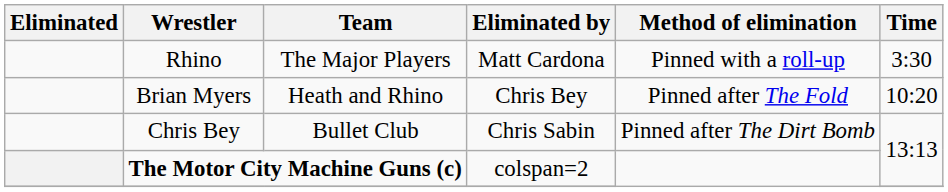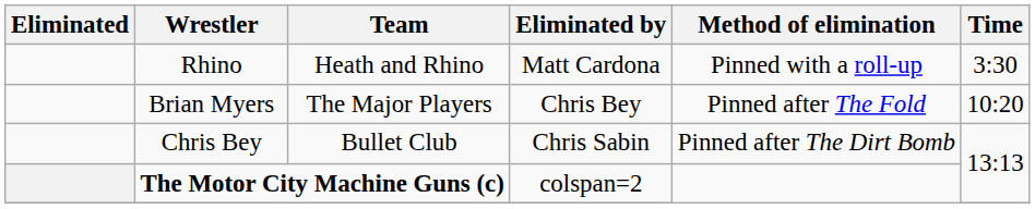Rhino | Team: The Major Players -> Heath and Rhino
Brian Myers | Team: Heath and Rhino -> The Major Players
